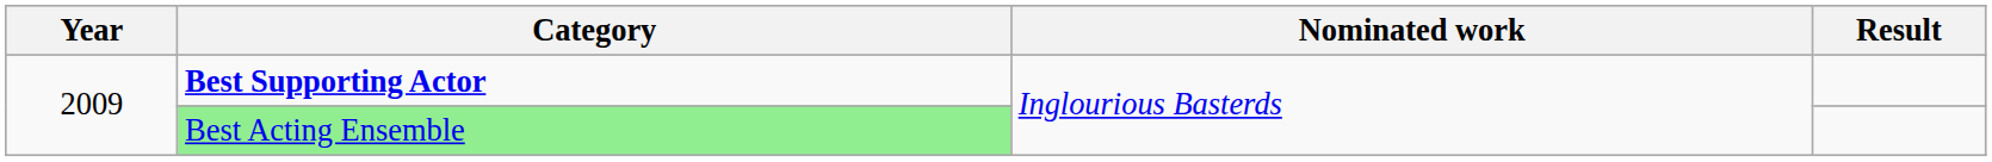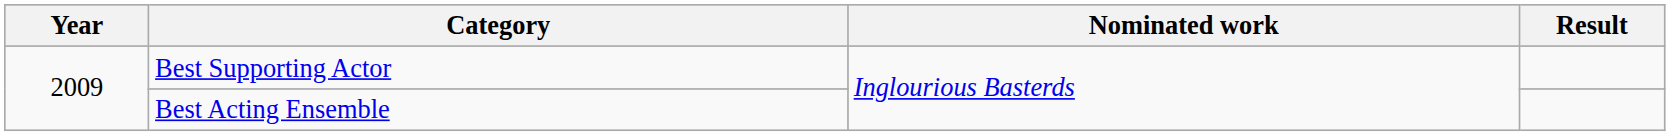Best Supporting Actor | Category: bold -> normal
Best Acting Ensemble | Category: lightgreen background -> no background
